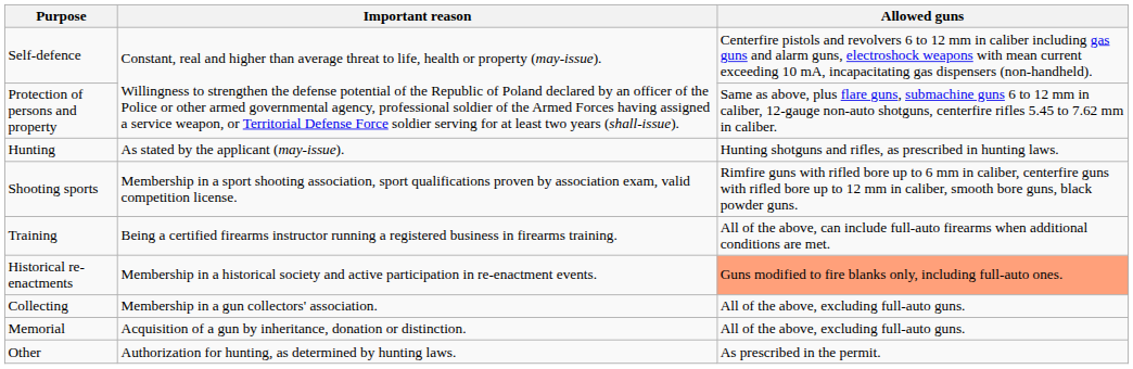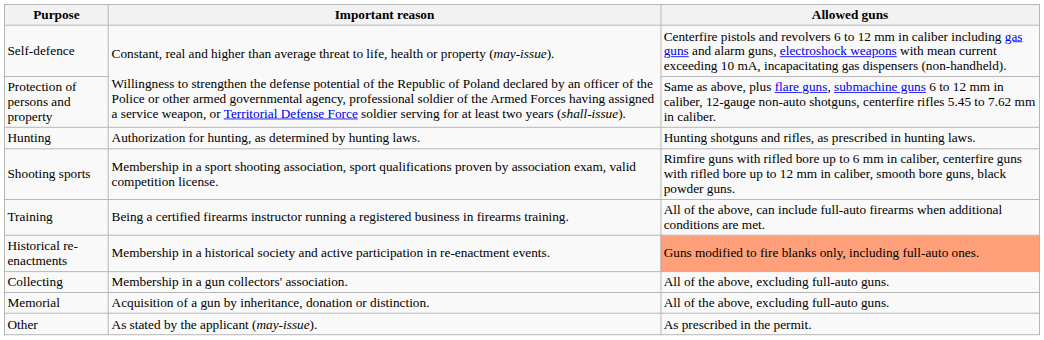Hunting | Important reason: As stated by the applicant (may-issue). -> Authorization for hunting, as determined by hunting laws.
Other | Important reason: Authorization for hunting, as determined by hunting laws. -> As stated by the applicant (may-issue).
